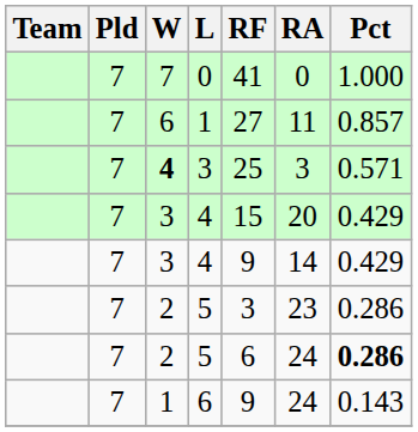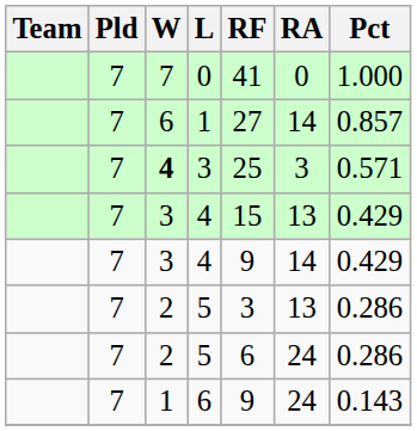row 3 | RA: 11 -> 14
row 5 | RA: 20 -> 13
row 7 | RA: 23 -> 13
row 8 | Pct: bold -> normal
